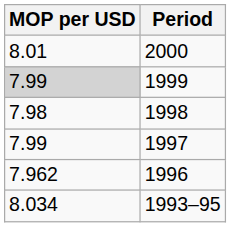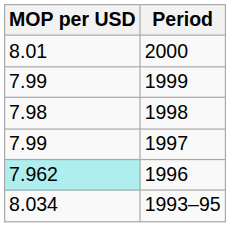1999 | MOP per USD: lightgrey background -> no background
1996 | MOP per USD: no background -> paleturquoise background
